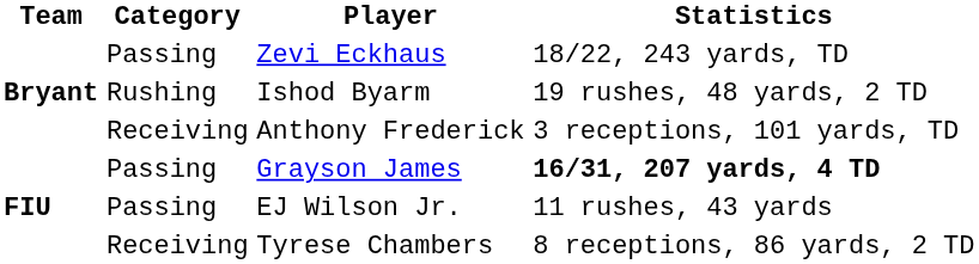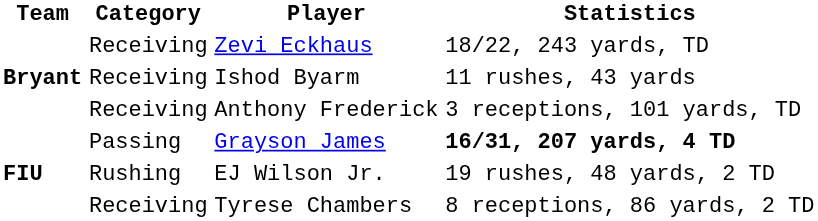Zevi Eckhaus | Category: Passing -> Receiving
Ishod Byarm | Category: Rushing -> Receiving
Ishod Byarm | Statistics: 19 rushes, 48 yards, 2 TD -> 11 rushes, 43 yards
EJ Wilson Jr. | Category: Passing -> Rushing
EJ Wilson Jr. | Statistics: 11 rushes, 43 yards -> 19 rushes, 48 yards, 2 TD
